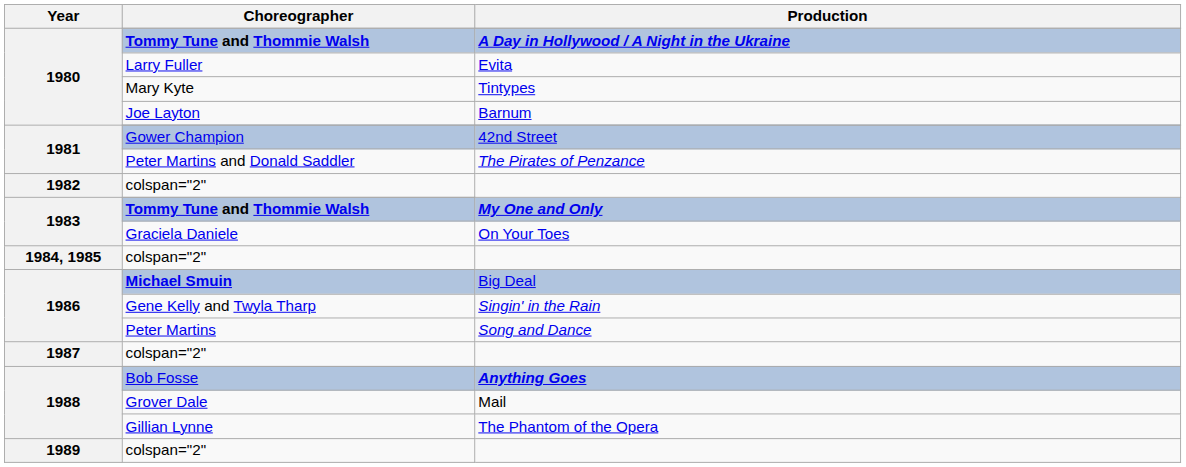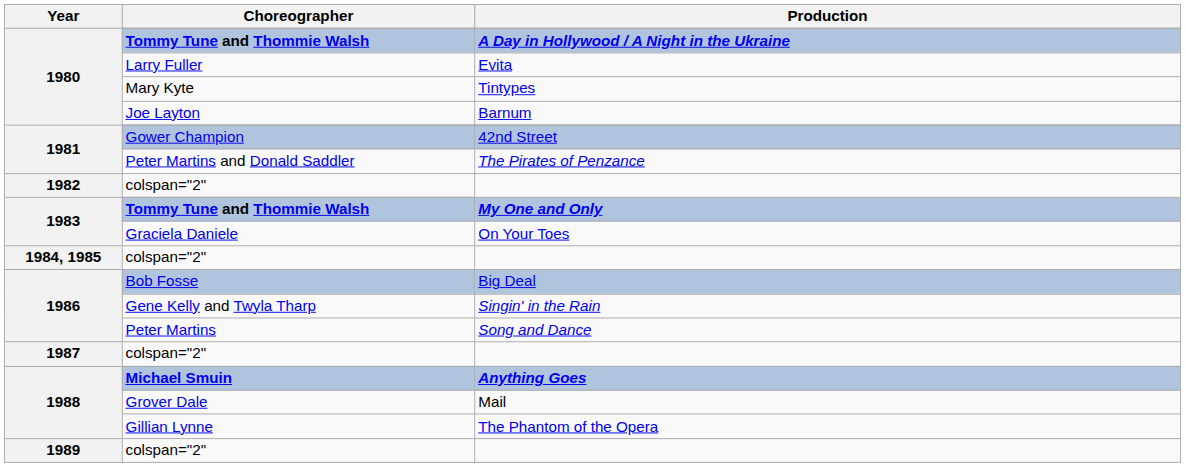Big Deal | Choreographer: Michael Smuin -> Bob Fosse
Anything Goes | Choreographer: Bob Fosse -> Michael Smuin
